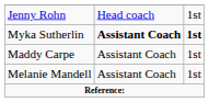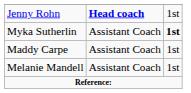Jenny Rohn | column 2: normal -> bold
Myka Sutherlin | column 2: bold -> normal
